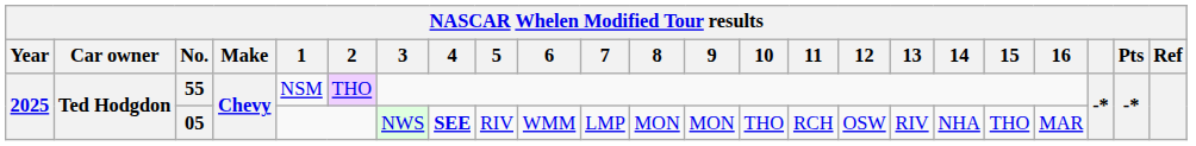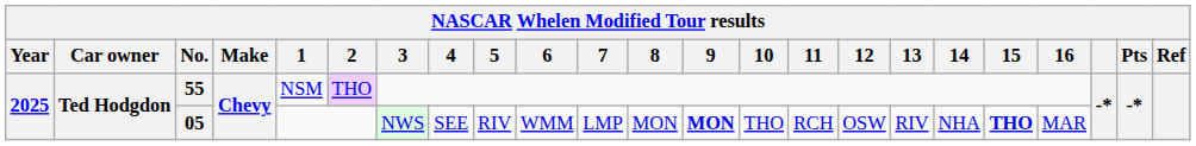05 | 4: bold -> normal
05 | 9: normal -> bold
05 | 15: normal -> bold
